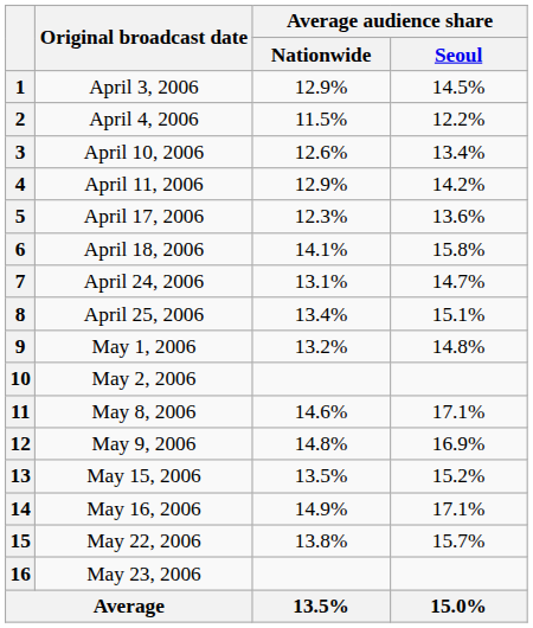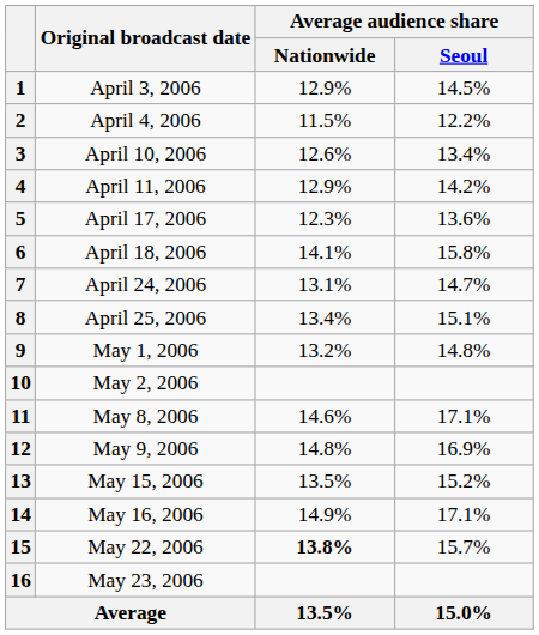15 | Average audience share / Nationwide: normal -> bold
